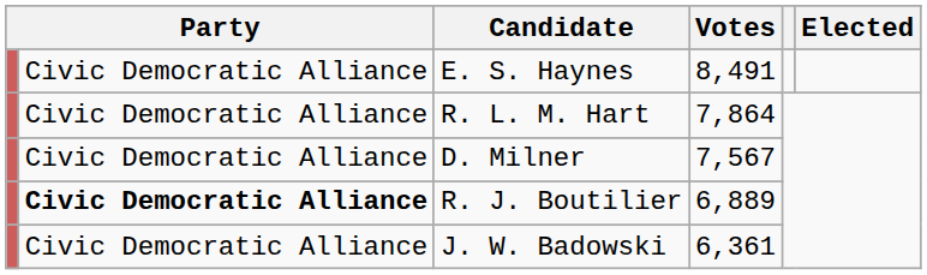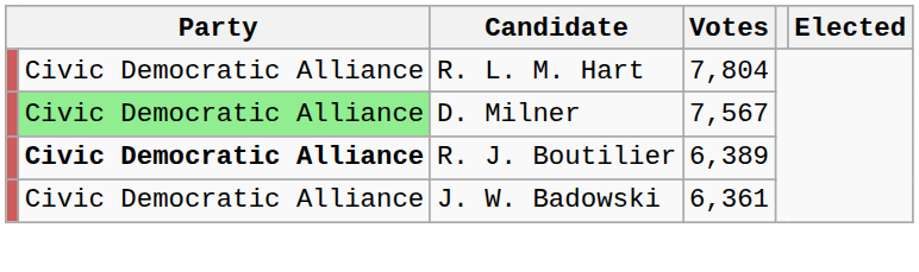- row: Civic Democratic Alliance | E. S. Haynes | 8,491
R. L. M. Hart | Votes: 7,864 -> 7,804
D. Milner | column 2: no background -> lightgreen background
R. J. Boutilier | Votes: 6,889 -> 6,389
